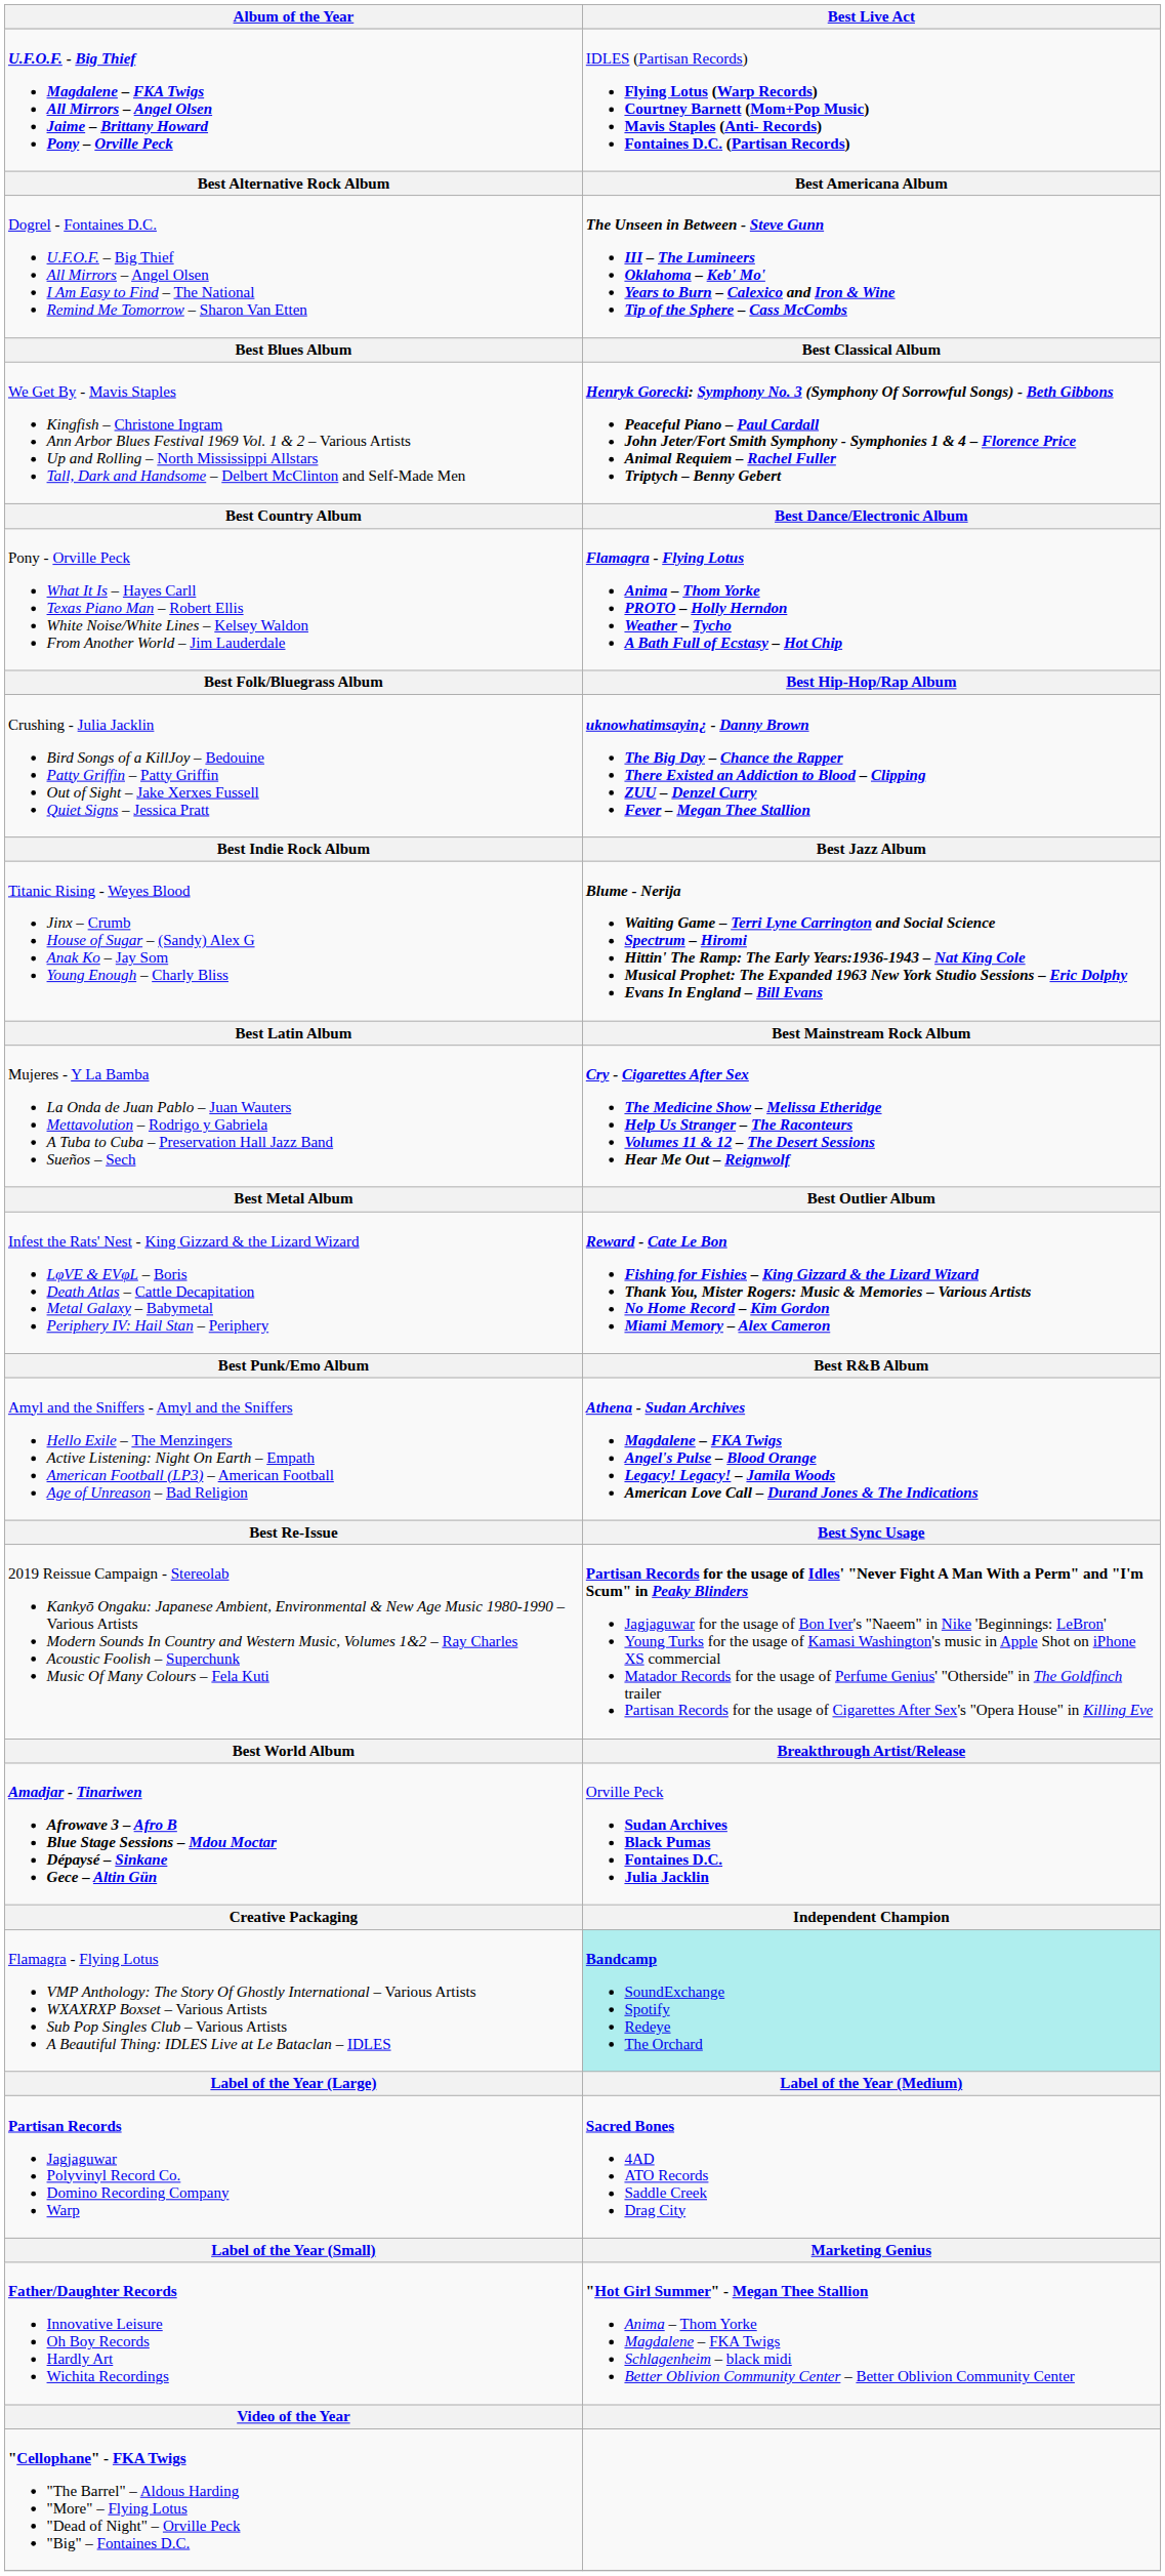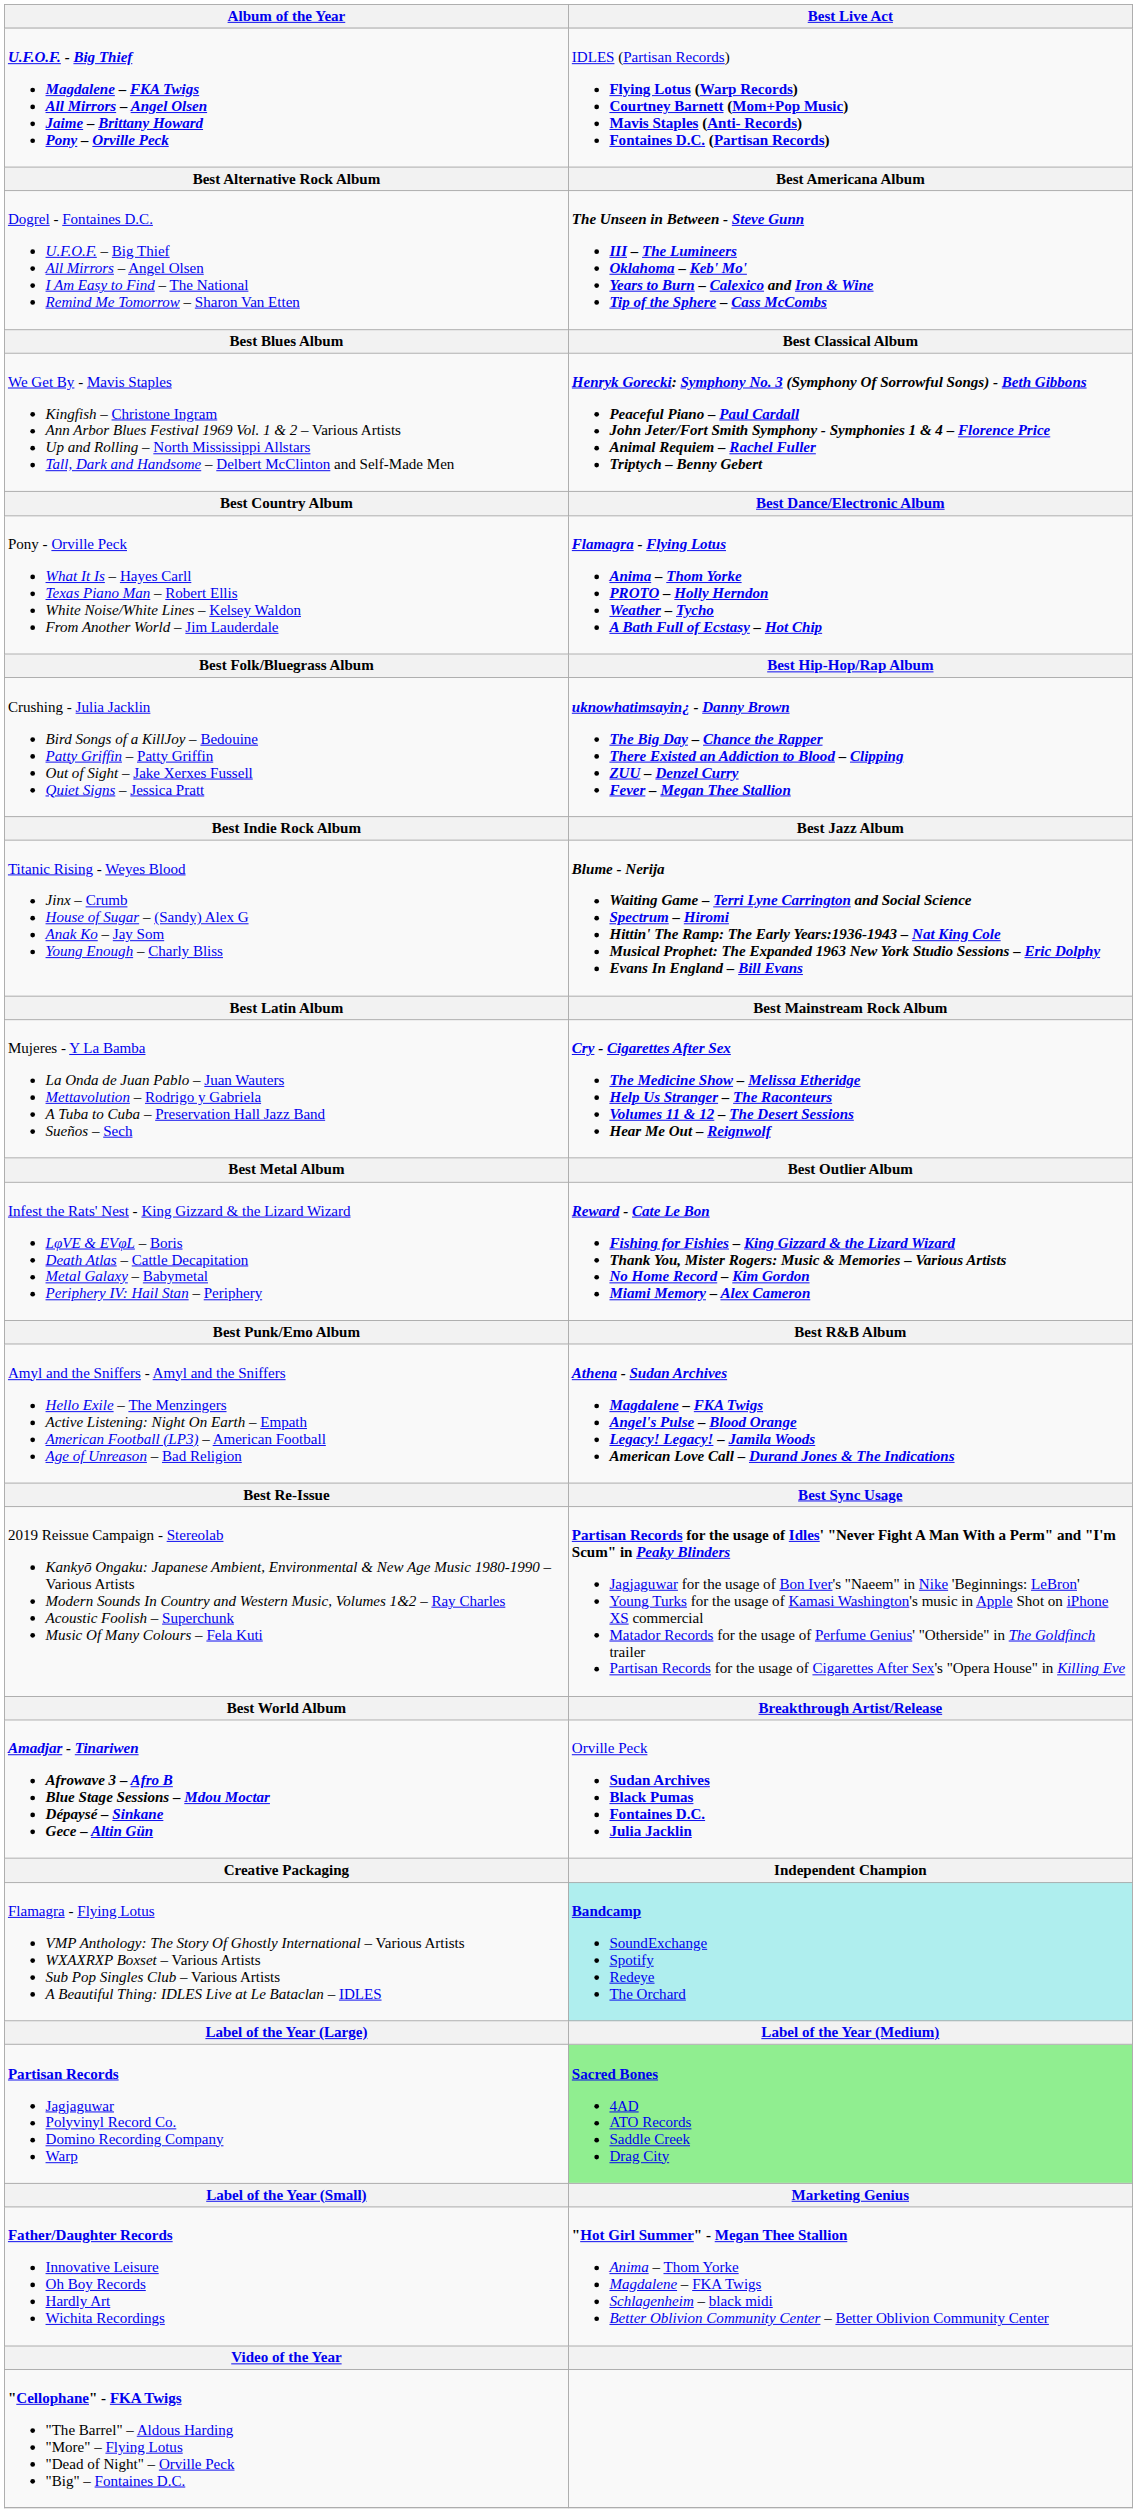row 26 | Best Live Act: no background -> lightgreen background
